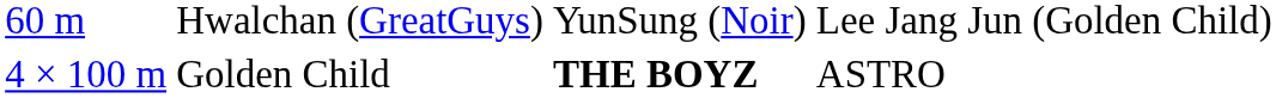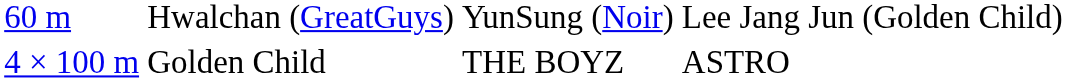Golden Child | column 3: bold -> normal
